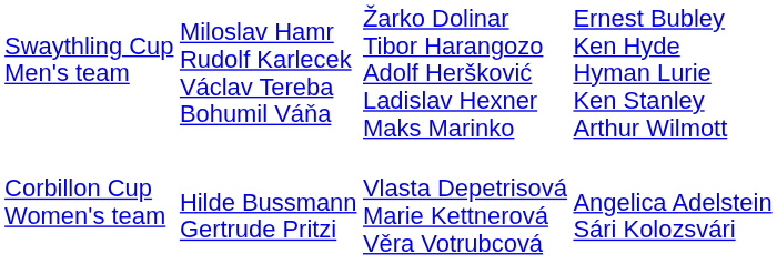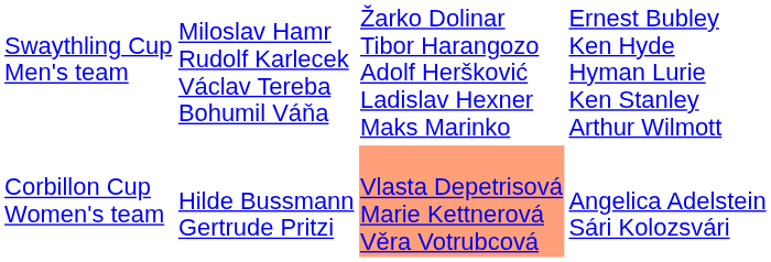Corbillon Cup Women's team | column 3: no background -> lightsalmon background
